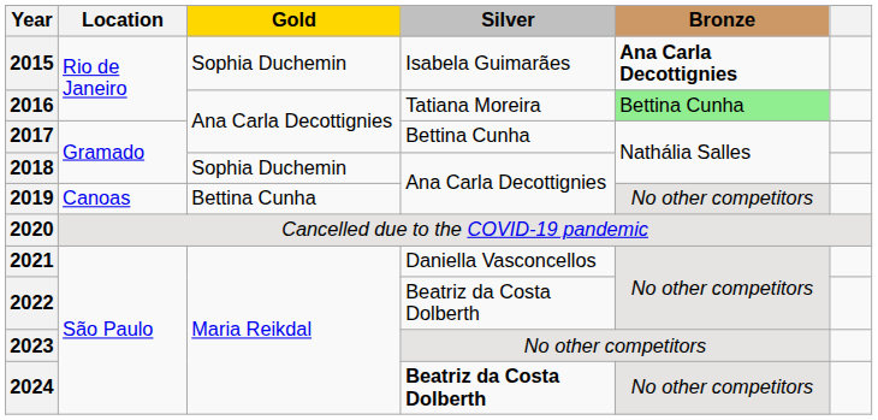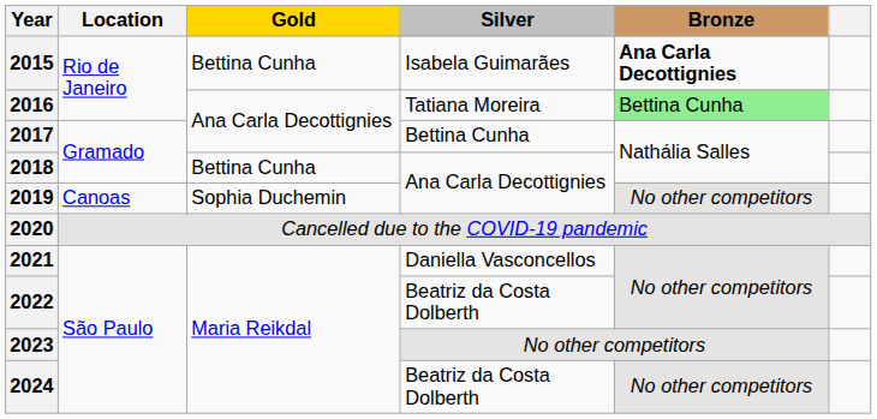2015 | Gold: Sophia Duchemin -> Bettina Cunha
2018 | Gold: Sophia Duchemin -> Bettina Cunha
2019 | Gold: Bettina Cunha -> Sophia Duchemin
2024 | Silver: bold -> normal
